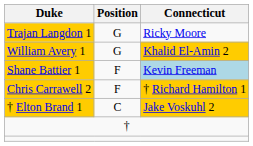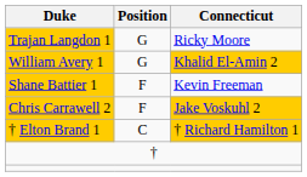Shane Battier 1 | Connecticut: lightblue background -> no background
Chris Carrawell 2 | Connecticut: † Richard Hamilton 1 -> Jake Voskuhl 2
† Elton Brand 1 | Connecticut: Jake Voskuhl 2 -> † Richard Hamilton 1
